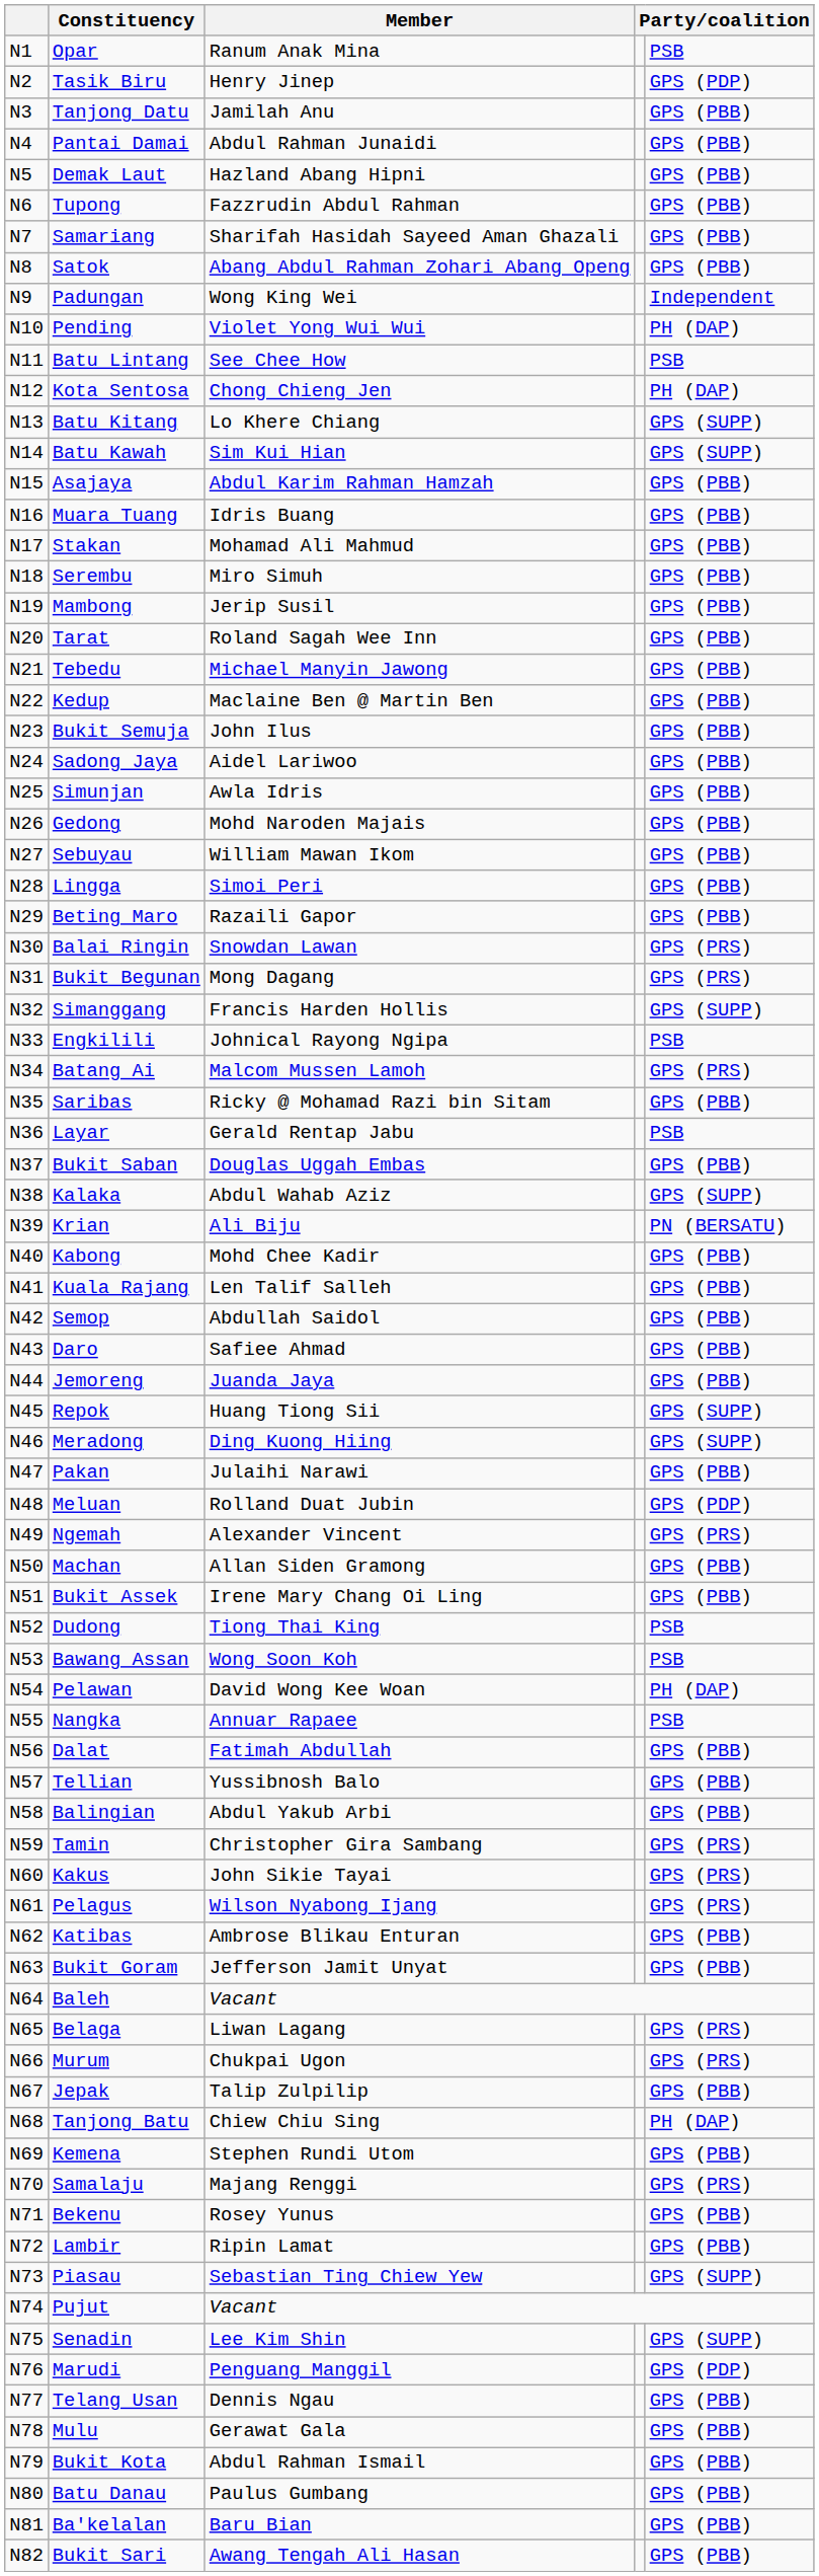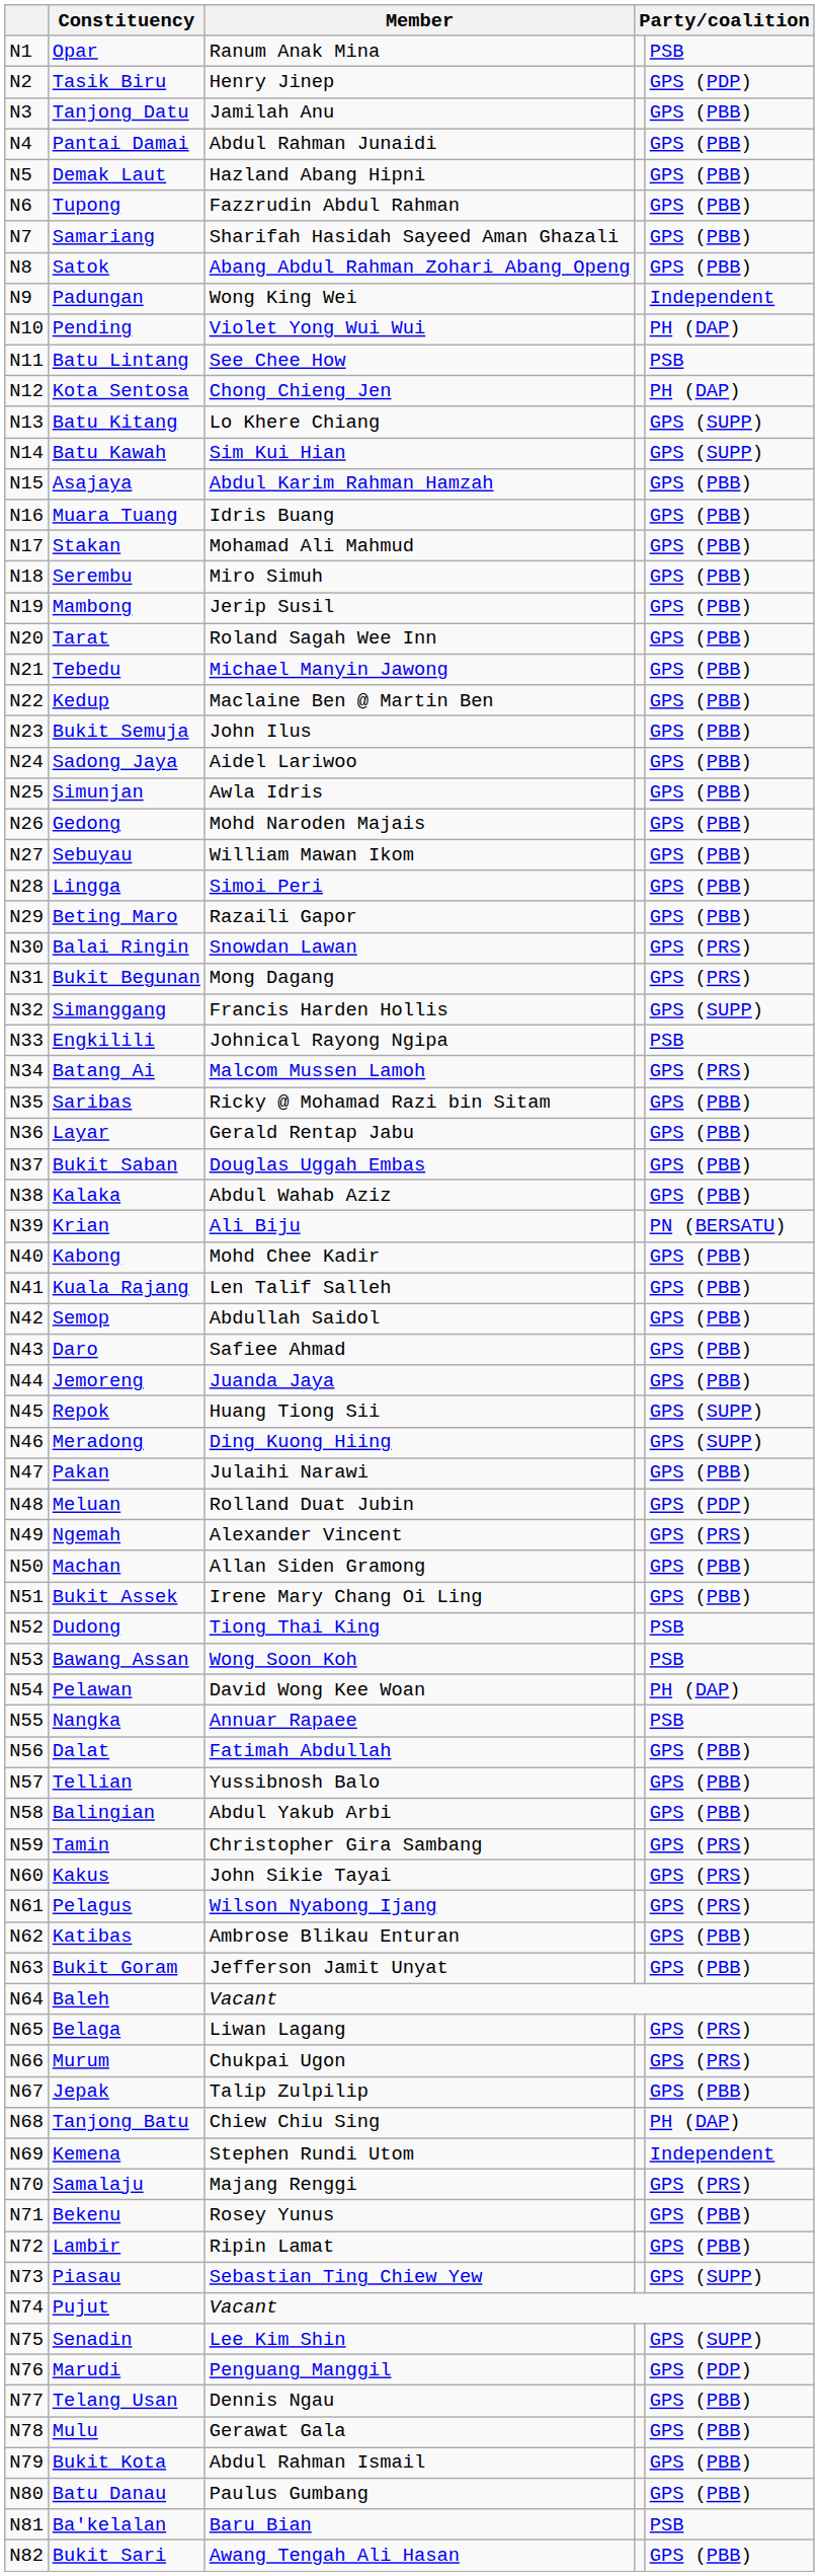Layar | column 5: PSB -> GPS (PBB)
Kalaka | column 5: GPS (SUPP) -> GPS (PBB)
Kemena | column 5: GPS (PBB) -> Independent
Ba'kelalan | column 5: GPS (PBB) -> PSB
